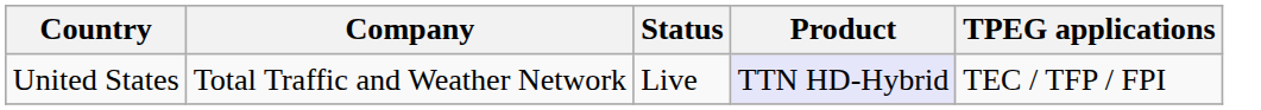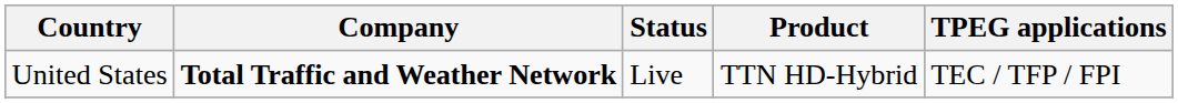row 2 | Company: normal -> bold
row 2 | Product: lavender background -> no background
